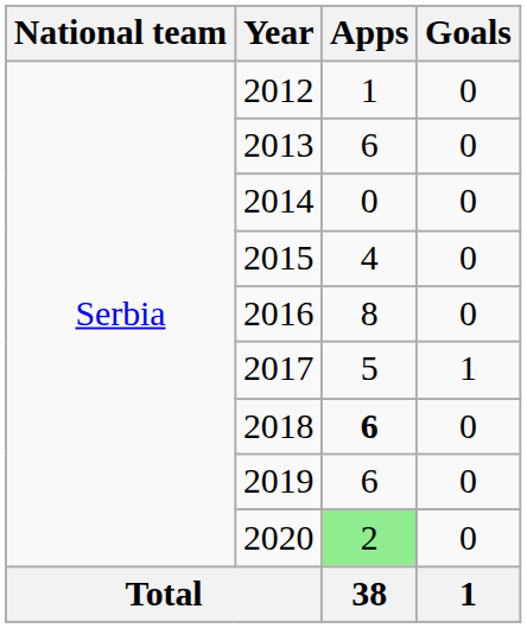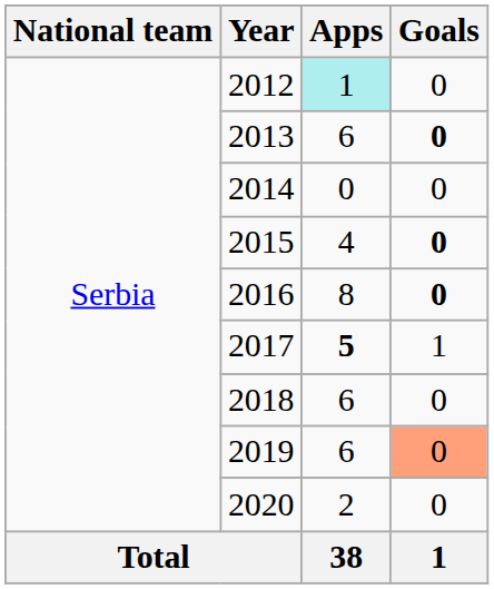2012 | Apps: no background -> paleturquoise background
2013 | Goals: normal -> bold
2015 | Goals: normal -> bold
2016 | Goals: normal -> bold
2017 | Apps: normal -> bold
2018 | Apps: bold -> normal
2019 | Goals: no background -> lightsalmon background
2020 | Apps: lightgreen background -> no background
